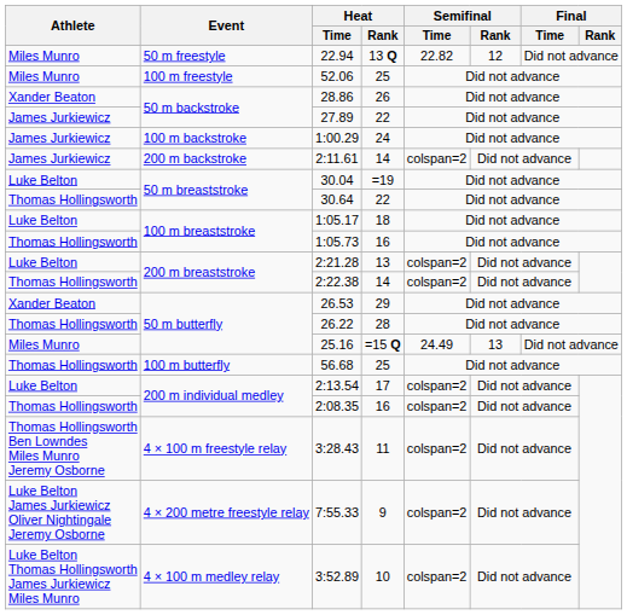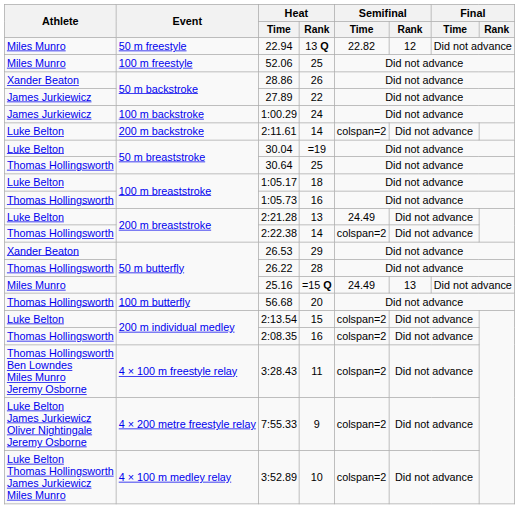2:11.61 | Athlete: James Jurkiewicz -> Luke Belton
30.64 | Heat / Rank: 22 -> 25
2:21.28 | Semifinal / Time: colspan=2 -> 24.49
56.68 | Heat / Rank: 25 -> 20
2:13.54 | Heat / Rank: 17 -> 15
